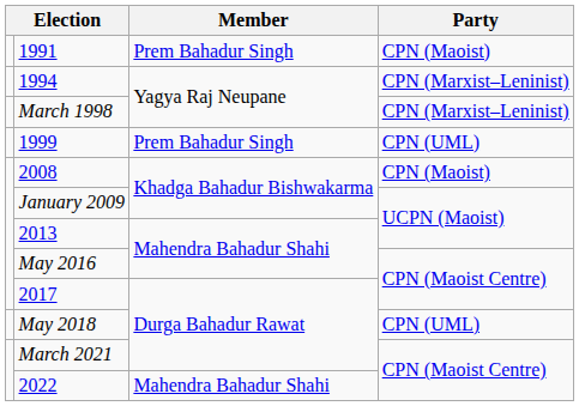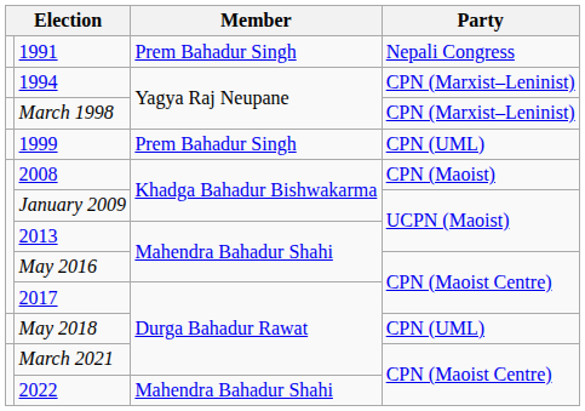1991 | Party: CPN (Maoist) -> Nepali Congress
